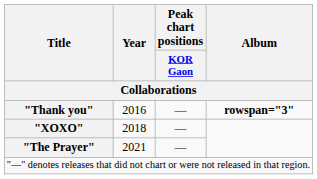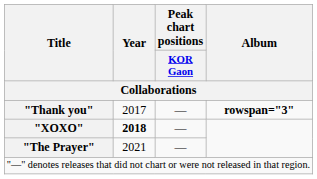"Thank you" | Year: 2016 -> 2017
"XOXO" | Year: normal -> bold
